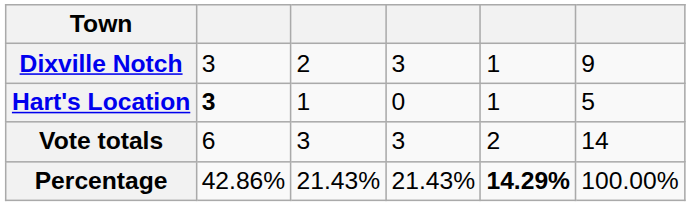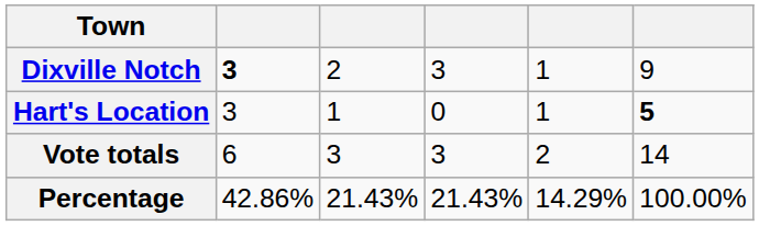Dixville Notch | column 2: normal -> bold
Hart's Location | column 2: bold -> normal
Hart's Location | column 6: normal -> bold
Percentage | column 5: bold -> normal
